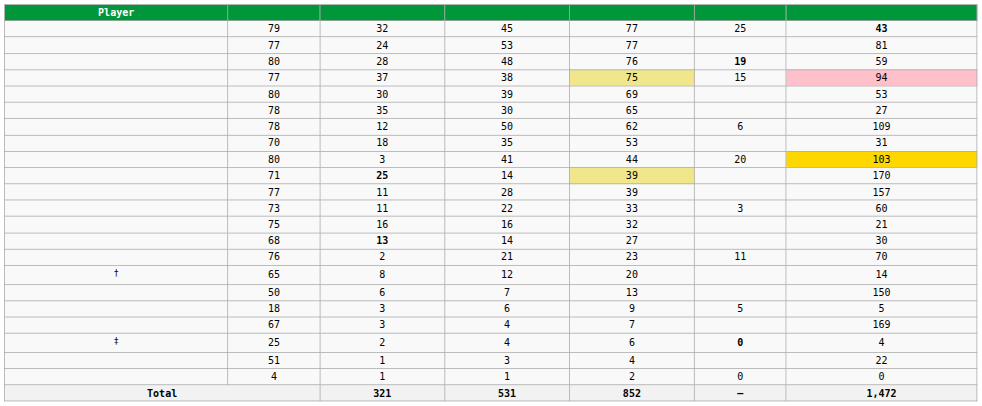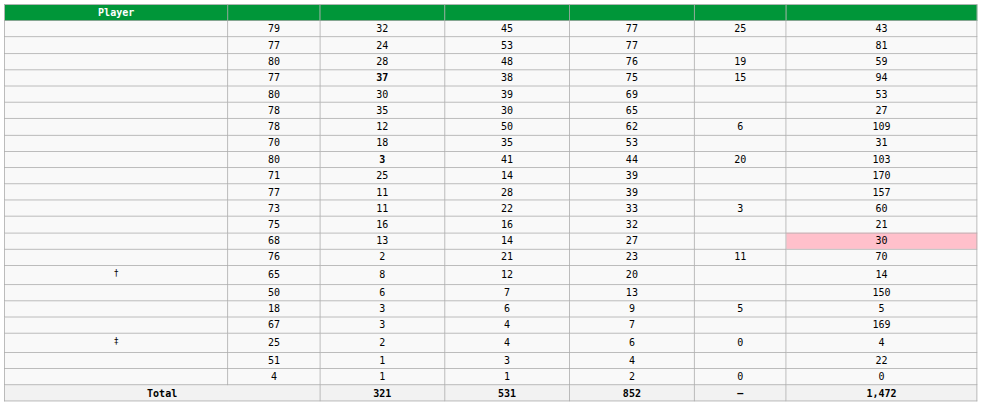45 | column 7: bold -> normal
48 | column 6: bold -> normal
38 | column 3: normal -> bold
38 | column 5: khaki background -> no background
38 | column 7: pink background -> no background
41 | column 3: normal -> bold
41 | column 7: gold background -> no background
71 / 14 | column 3: bold -> normal
71 / 14 | column 5: khaki background -> no background
68 / 14 | column 3: bold -> normal
68 / 14 | column 7: no background -> pink background
25 / 4 | column 6: bold -> normal
